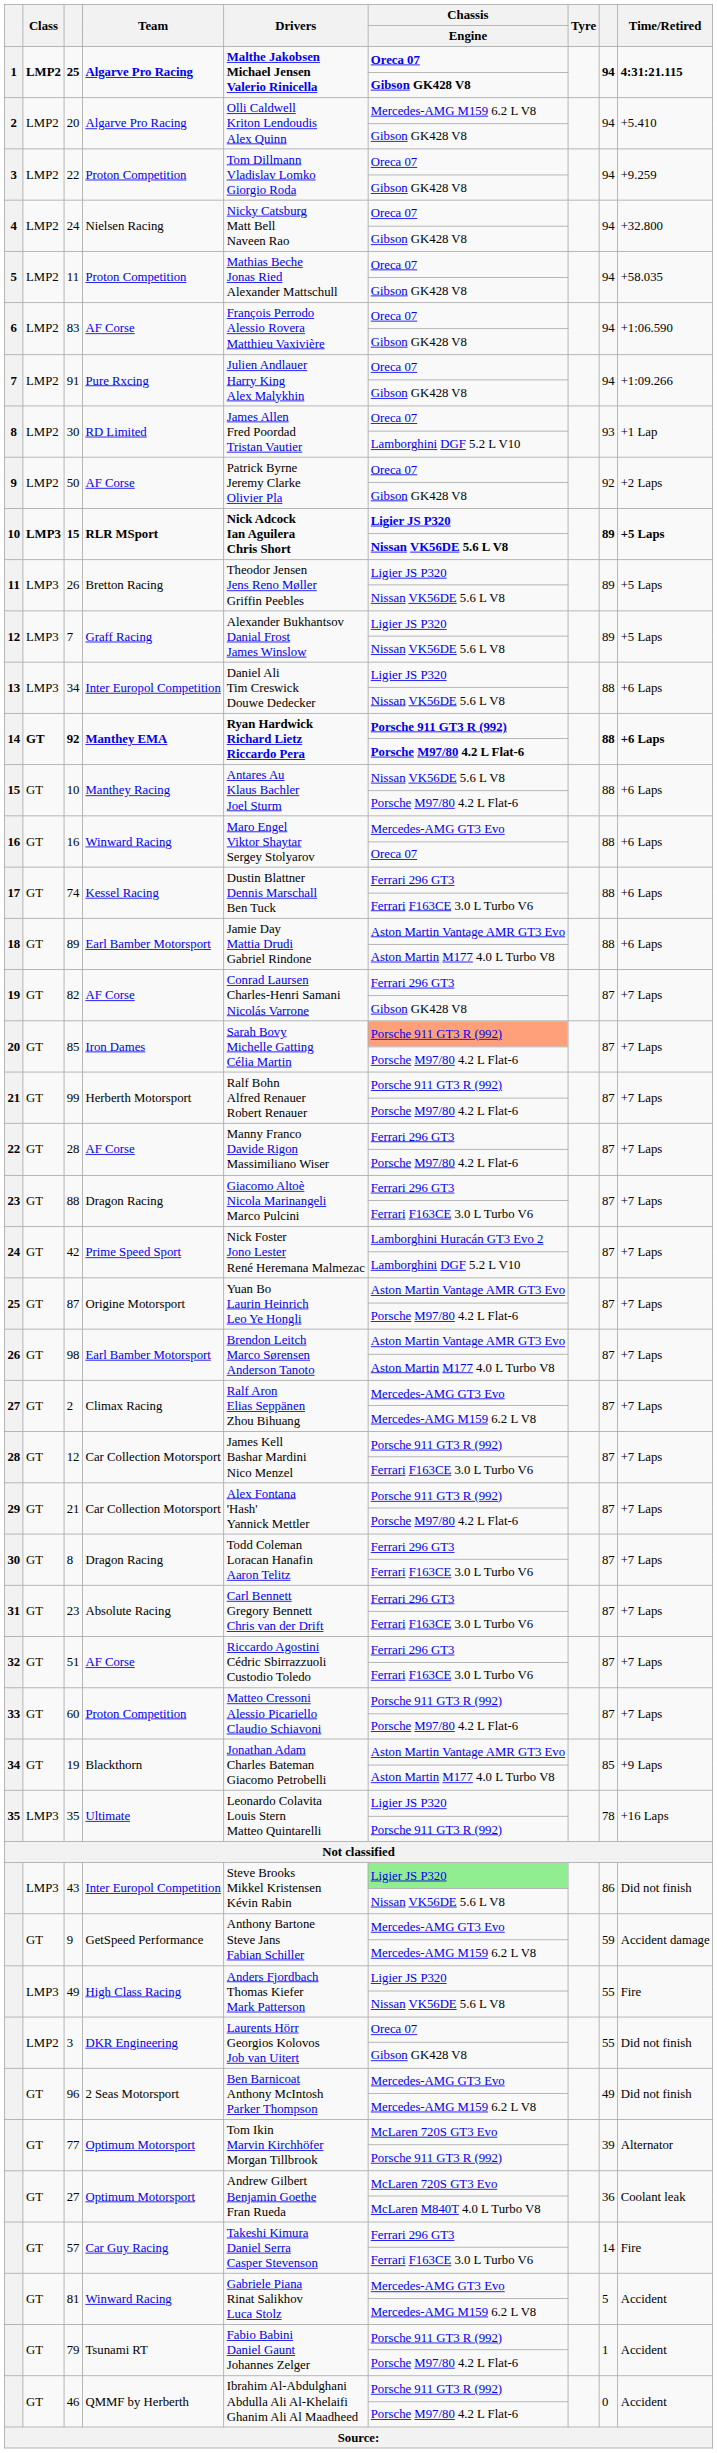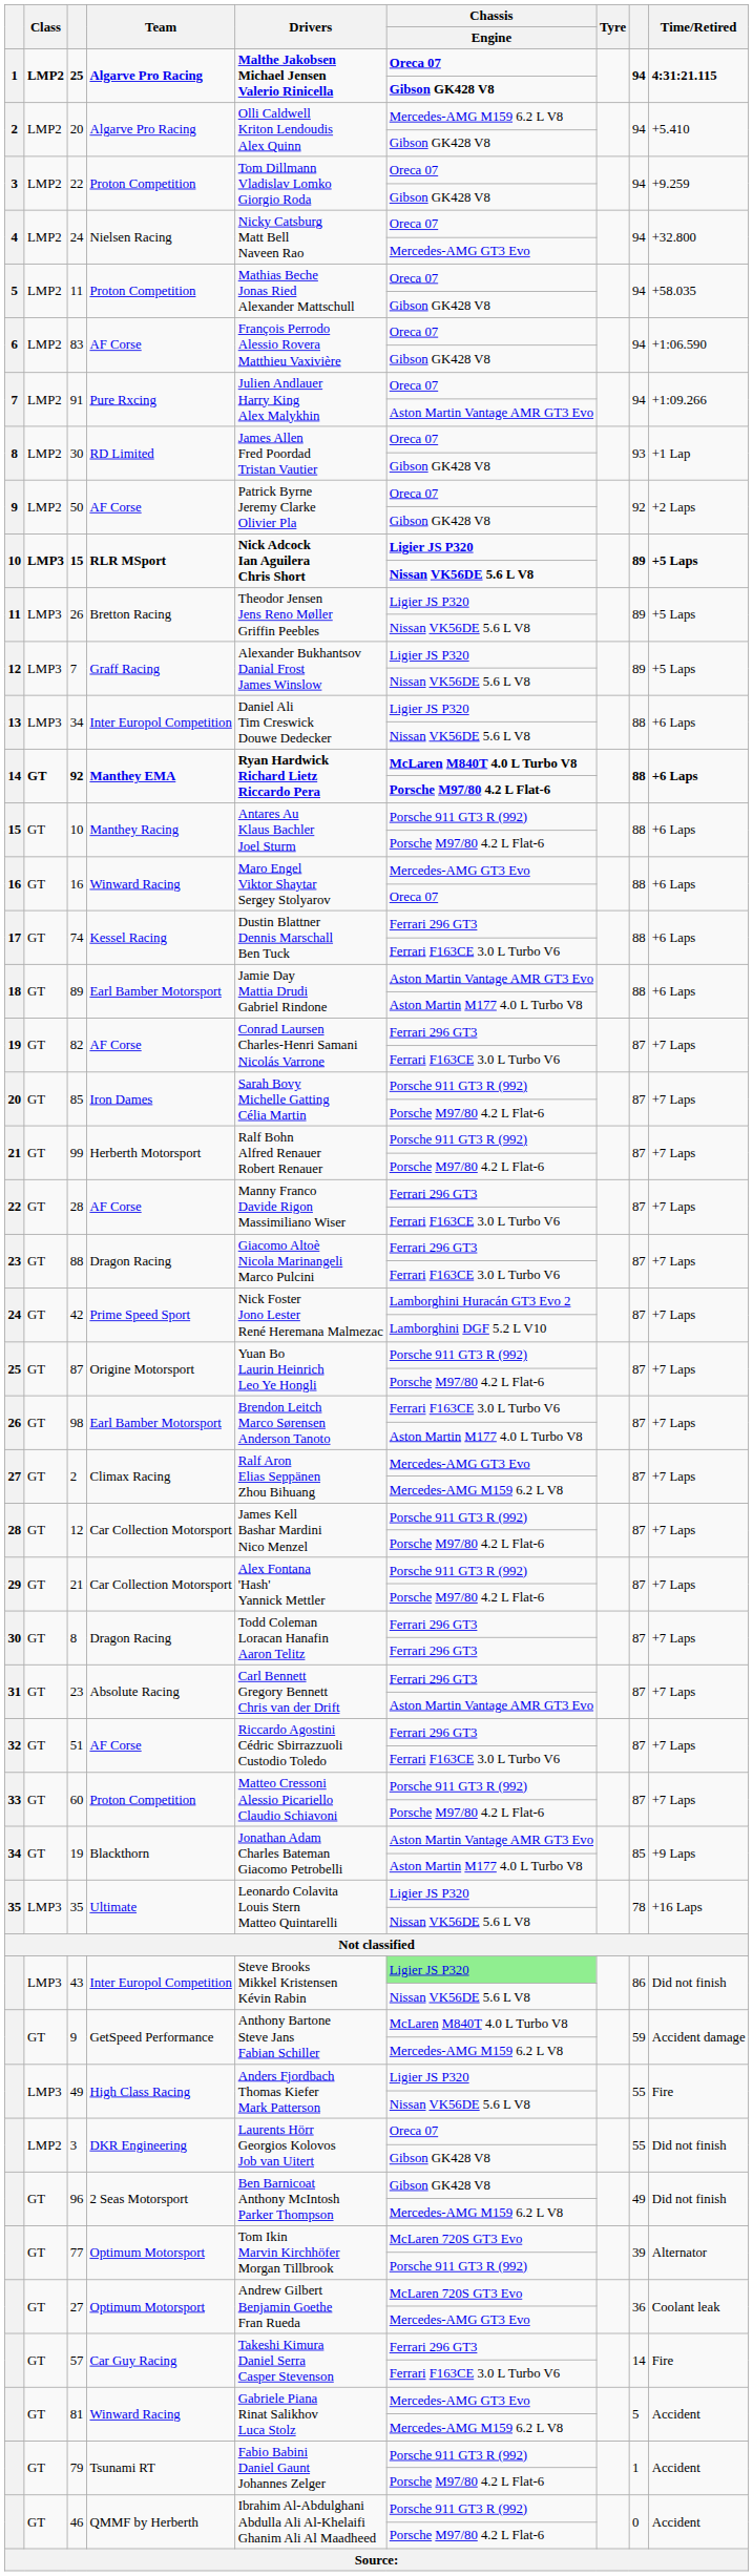row 10 | Chassis / Engine: Gibson GK428 V8 -> Mercedes-AMG GT3 Evo
row 16 | Chassis / Engine: Gibson GK428 V8 -> Aston Martin Vantage AMR GT3 Evo
row 18 | Chassis / Engine: Lamborghini DGF 5.2 L V10 -> Gibson GK428 V8
row 29 | Chassis / Engine: Porsche 911 GT3 R (992) -> McLaren M840T 4.0 L Turbo V8
row 31 | Chassis / Engine: Nissan VK56DE 5.6 L V8 -> Porsche 911 GT3 R (992)
row 40 | Chassis / Engine: Gibson GK428 V8 -> Ferrari F163CE 3.0 L Turbo V6
row 41 | Chassis / Engine: lightsalmon background -> no background
row 46 | Chassis / Engine: Porsche M97/80 4.2 L Flat-6 -> Ferrari F163CE 3.0 L Turbo V6
row 51 | Chassis / Engine: Aston Martin Vantage AMR GT3 Evo -> Porsche 911 GT3 R (992)
row 53 | Chassis / Engine: Aston Martin Vantage AMR GT3 Evo -> Ferrari F163CE 3.0 L Turbo V6
row 58 | Chassis / Engine: Ferrari F163CE 3.0 L Turbo V6 -> Porsche M97/80 4.2 L Flat-6
row 62 | Chassis / Engine: Ferrari F163CE 3.0 L Turbo V6 -> Ferrari 296 GT3
row 64 | Chassis / Engine: Ferrari F163CE 3.0 L Turbo V6 -> Aston Martin Vantage AMR GT3 Evo
row 72 | Chassis / Engine: Porsche 911 GT3 R (992) -> Nissan VK56DE 5.6 L V8
row 76 | Chassis / Engine: Mercedes-AMG GT3 Evo -> McLaren M840T 4.0 L Turbo V8
row 82 | Chassis / Engine: Mercedes-AMG GT3 Evo -> Gibson GK428 V8
row 87 | Chassis / Engine: McLaren M840T 4.0 L Turbo V8 -> Mercedes-AMG GT3 Evo
